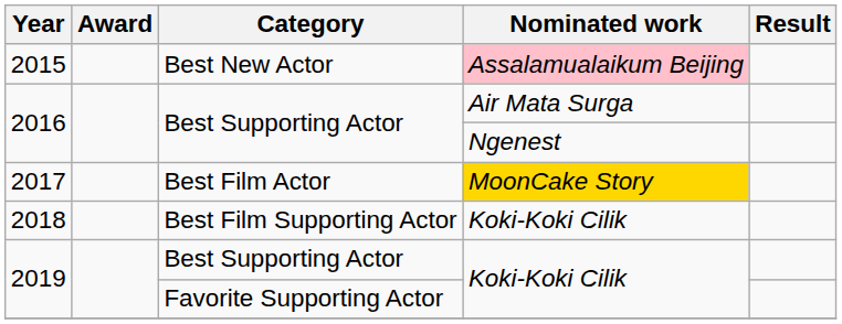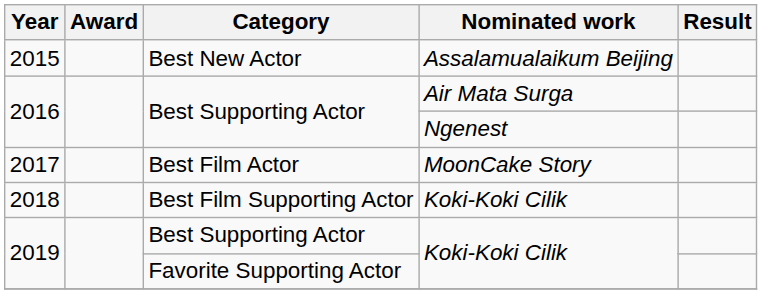2015 | Nominated work: pink background -> no background
2017 | Nominated work: gold background -> no background
